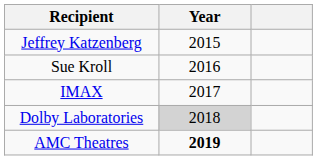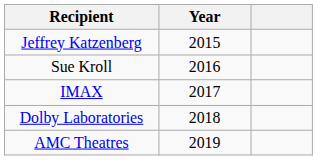Dolby Laboratories | Year: lightgrey background -> no background
AMC Theatres | Year: bold -> normal
